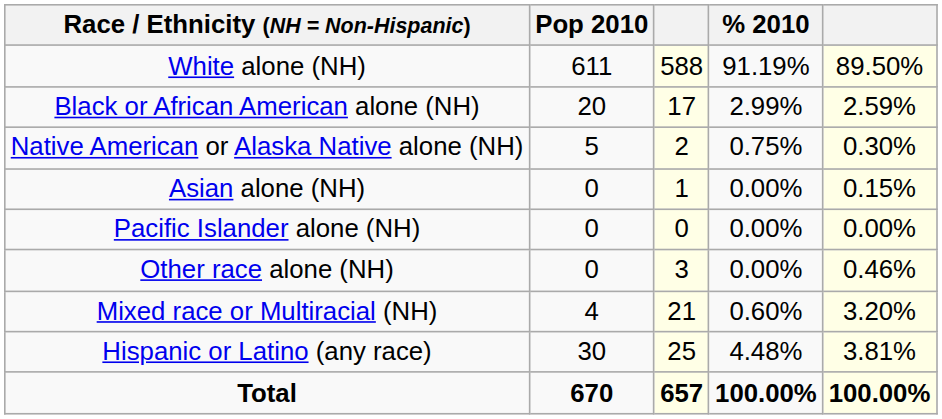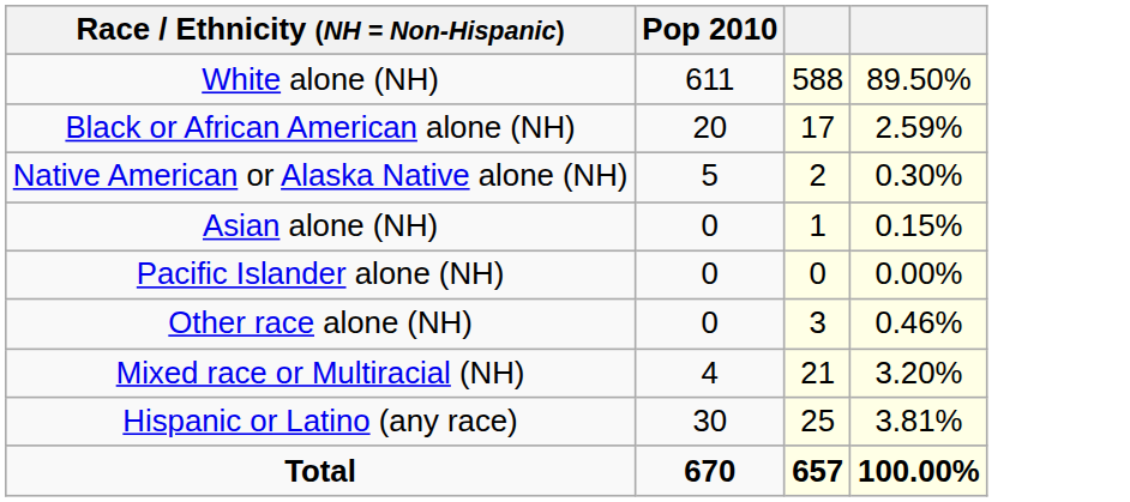- column: % 2010 | 91.19% | 2.99% | 0.75% | 0.00% | 0.00% | 0.00% | 0.60% | 4.48% | 100.00%
